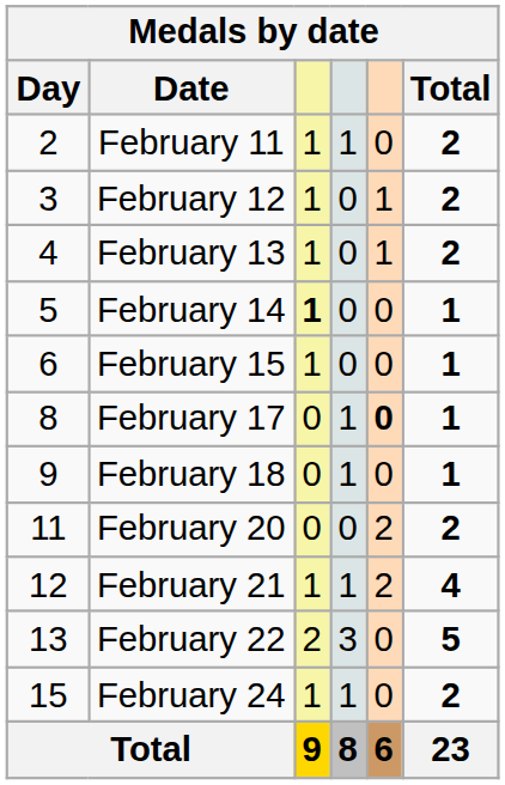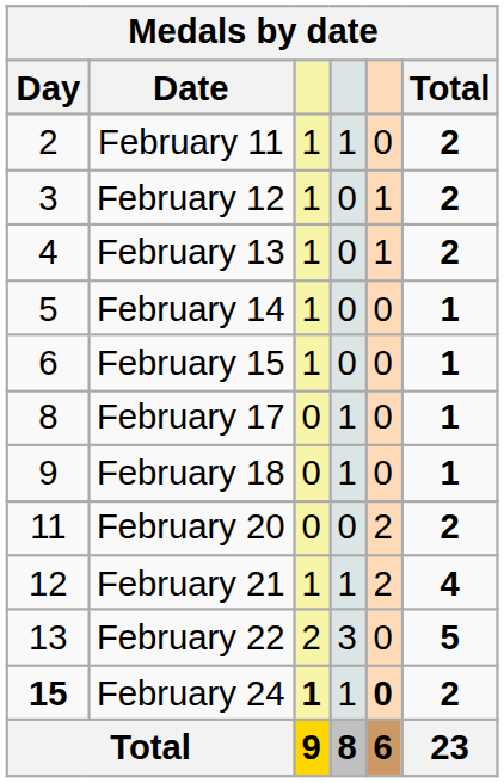February 14 | column 3: bold -> normal
February 17 | column 5: bold -> normal
February 24 | Day: normal -> bold
February 24 | column 3: normal -> bold
February 24 | column 5: normal -> bold
